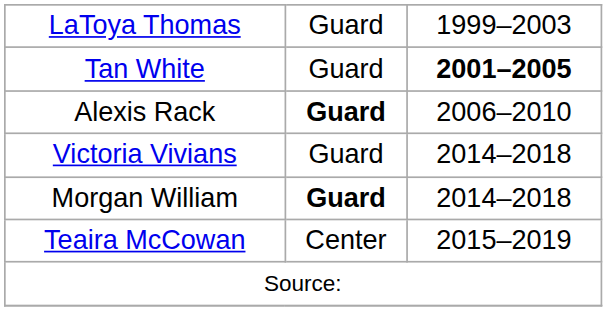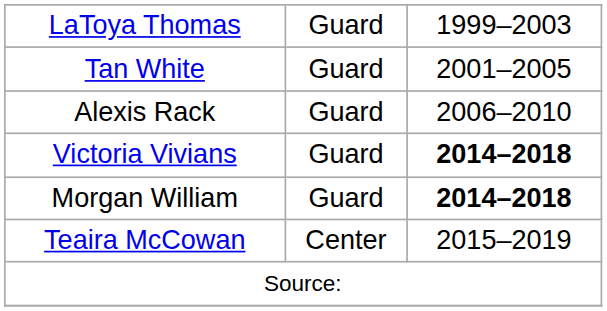Tan White | column 3: bold -> normal
Alexis Rack | column 2: bold -> normal
Victoria Vivians | column 3: normal -> bold
Morgan William | column 2: bold -> normal
Morgan William | column 3: normal -> bold
